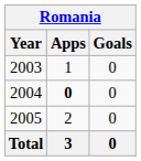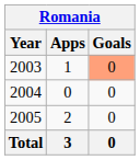2003 | Goals: no background -> lightsalmon background
2004 | Apps: bold -> normal
